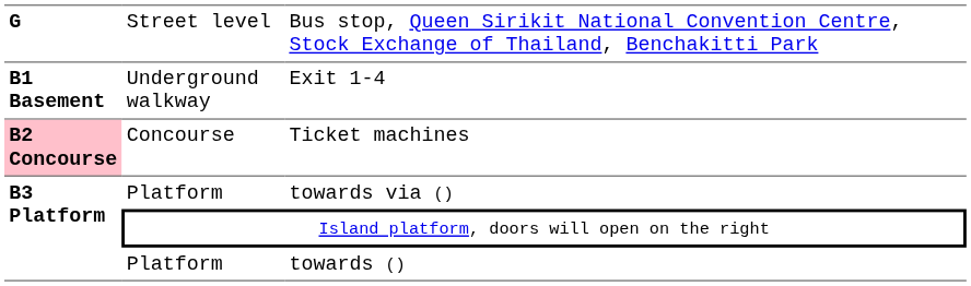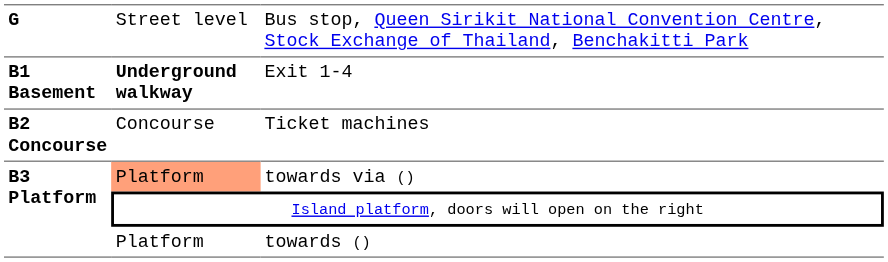Exit 1-4 | column 2: normal -> bold
Ticket machines | column 1: pink background -> no background
towards via () | column 2: no background -> lightsalmon background
